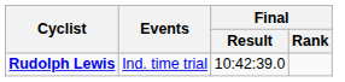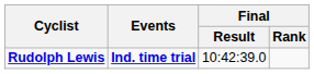Rudolph Lewis | Events: normal -> bold
